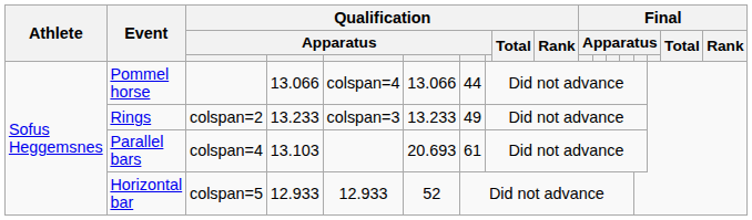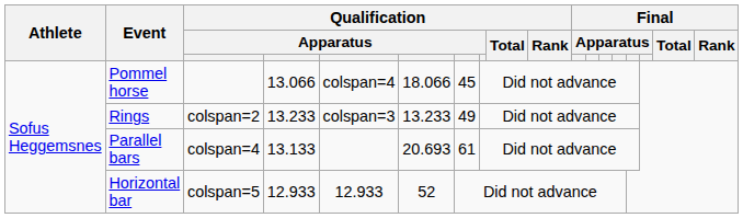Pommel horse | column 6: 13.066 -> 18.066
Pommel horse | column 7: 44 -> 45
Parallel bars | column 4: 13.103 -> 13.133
